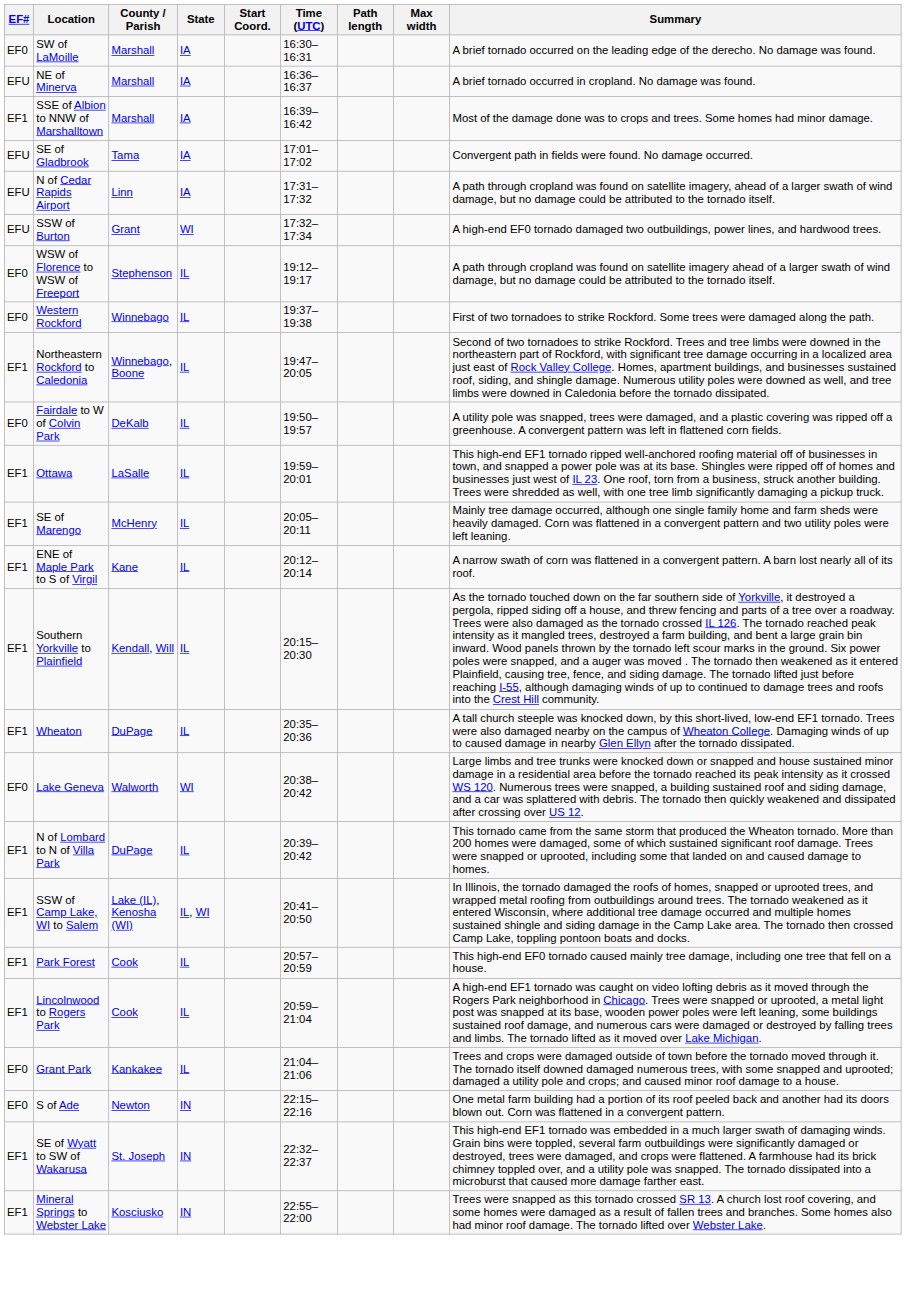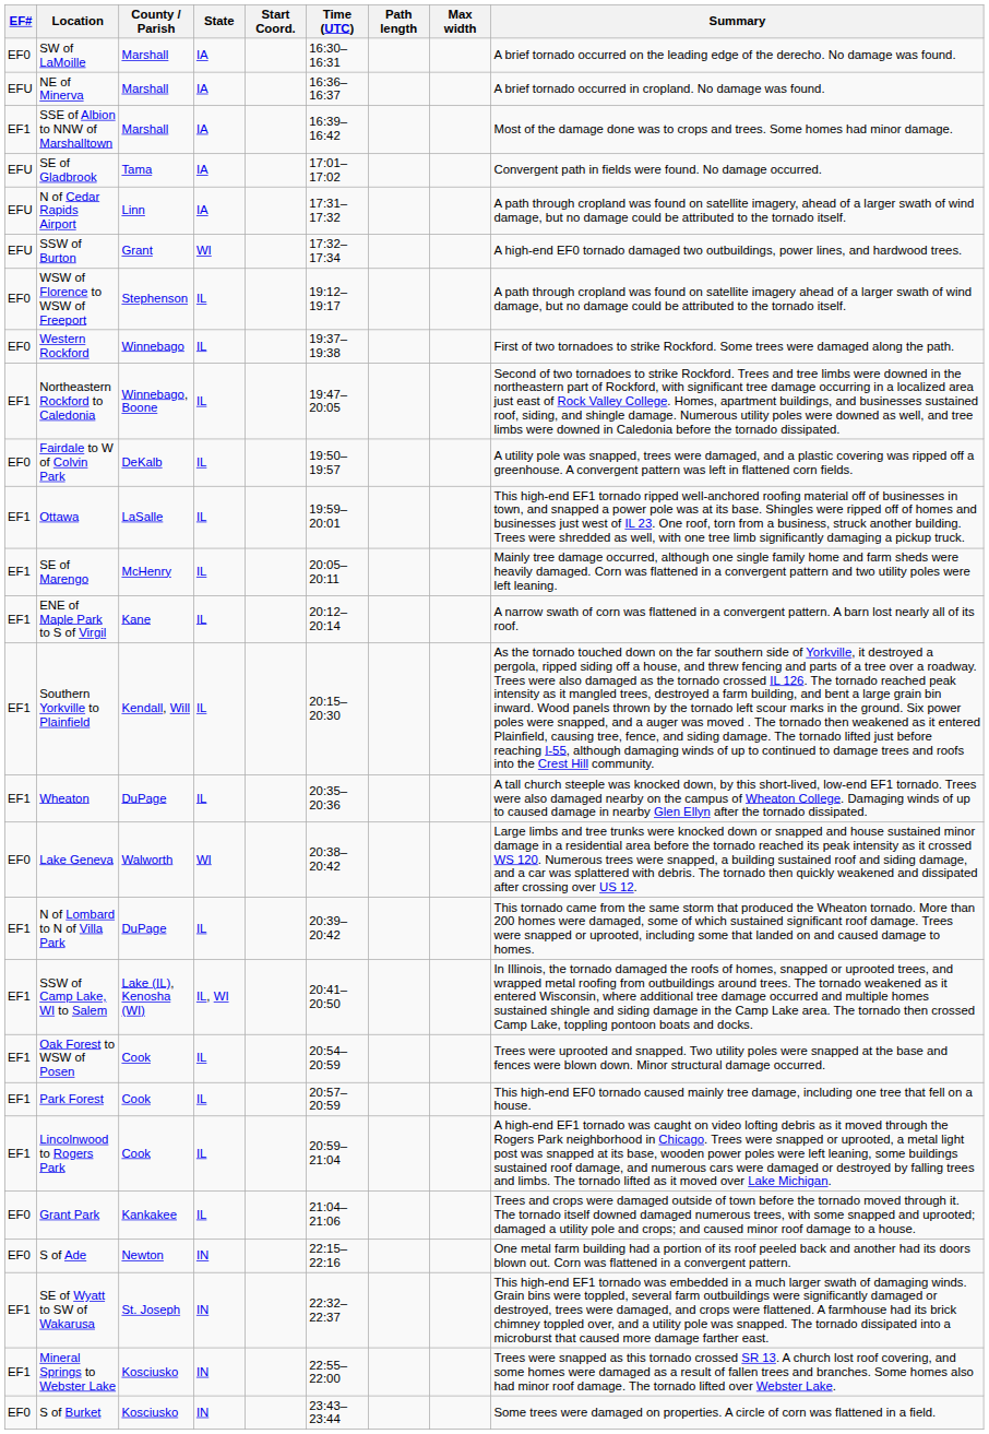+ row: EF1 | Oak Forest to WSW of Posen | Cook | IL | 20:54–20:59 | Trees were uprooted and snapped. Two utility poles were snapped at the base and fences were blown down. Minor structural damage occurred.
+ row: EF0 | S of Burket | Kosciusko | IN | 23:43–23:44 | Some trees were damaged on properties. A circle of corn was flattened in a field.
